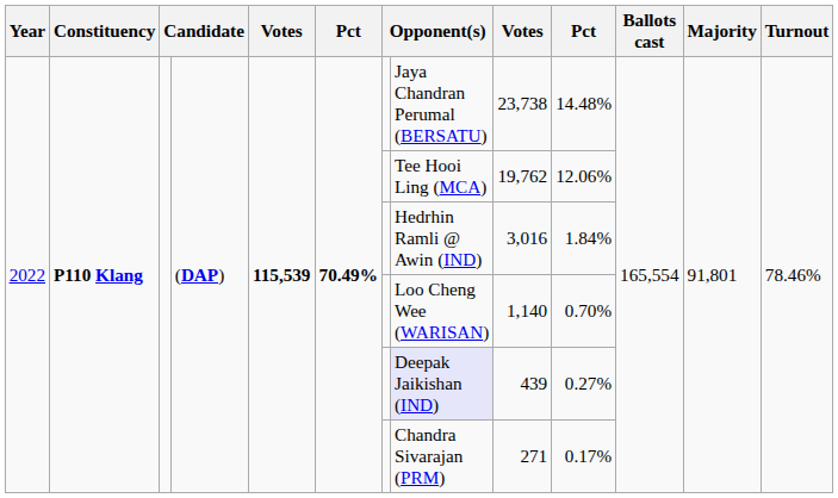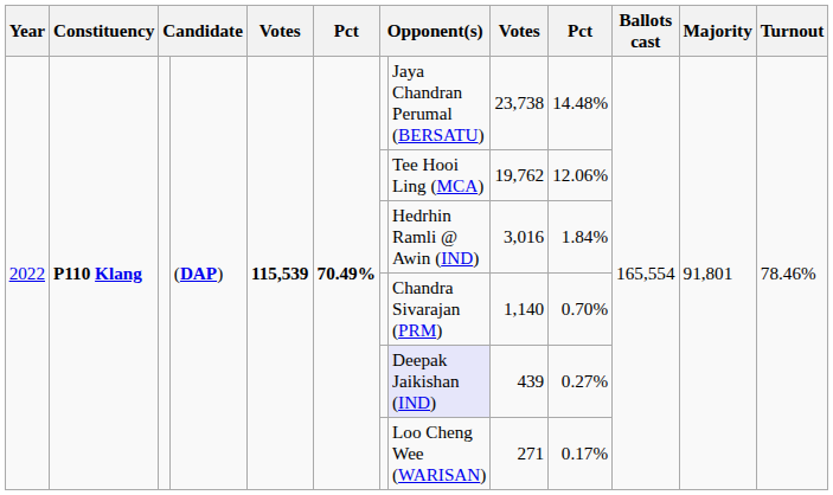row 5 | column 8: Loo Cheng Wee (WARISAN) -> Chandra Sivarajan (PRM)
row 7 | column 8: Chandra Sivarajan (PRM) -> Loo Cheng Wee (WARISAN)
